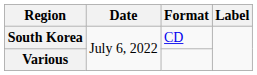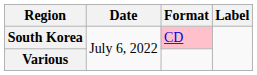South Korea | Format: no background -> pink background
